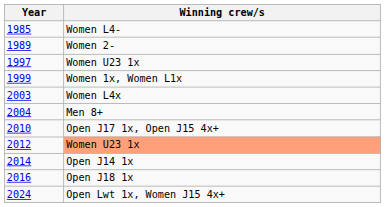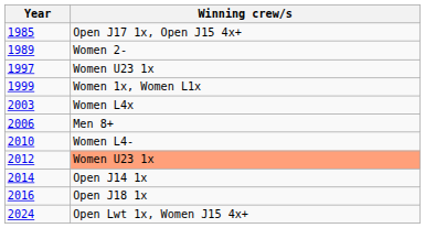row 2 | Winning crew/s: Women L4- -> Open J17 1x, Open J15 4x+
row 7 | Year: 2004 -> 2006
row 8 | Winning crew/s: Open J17 1x, Open J15 4x+ -> Women L4-
